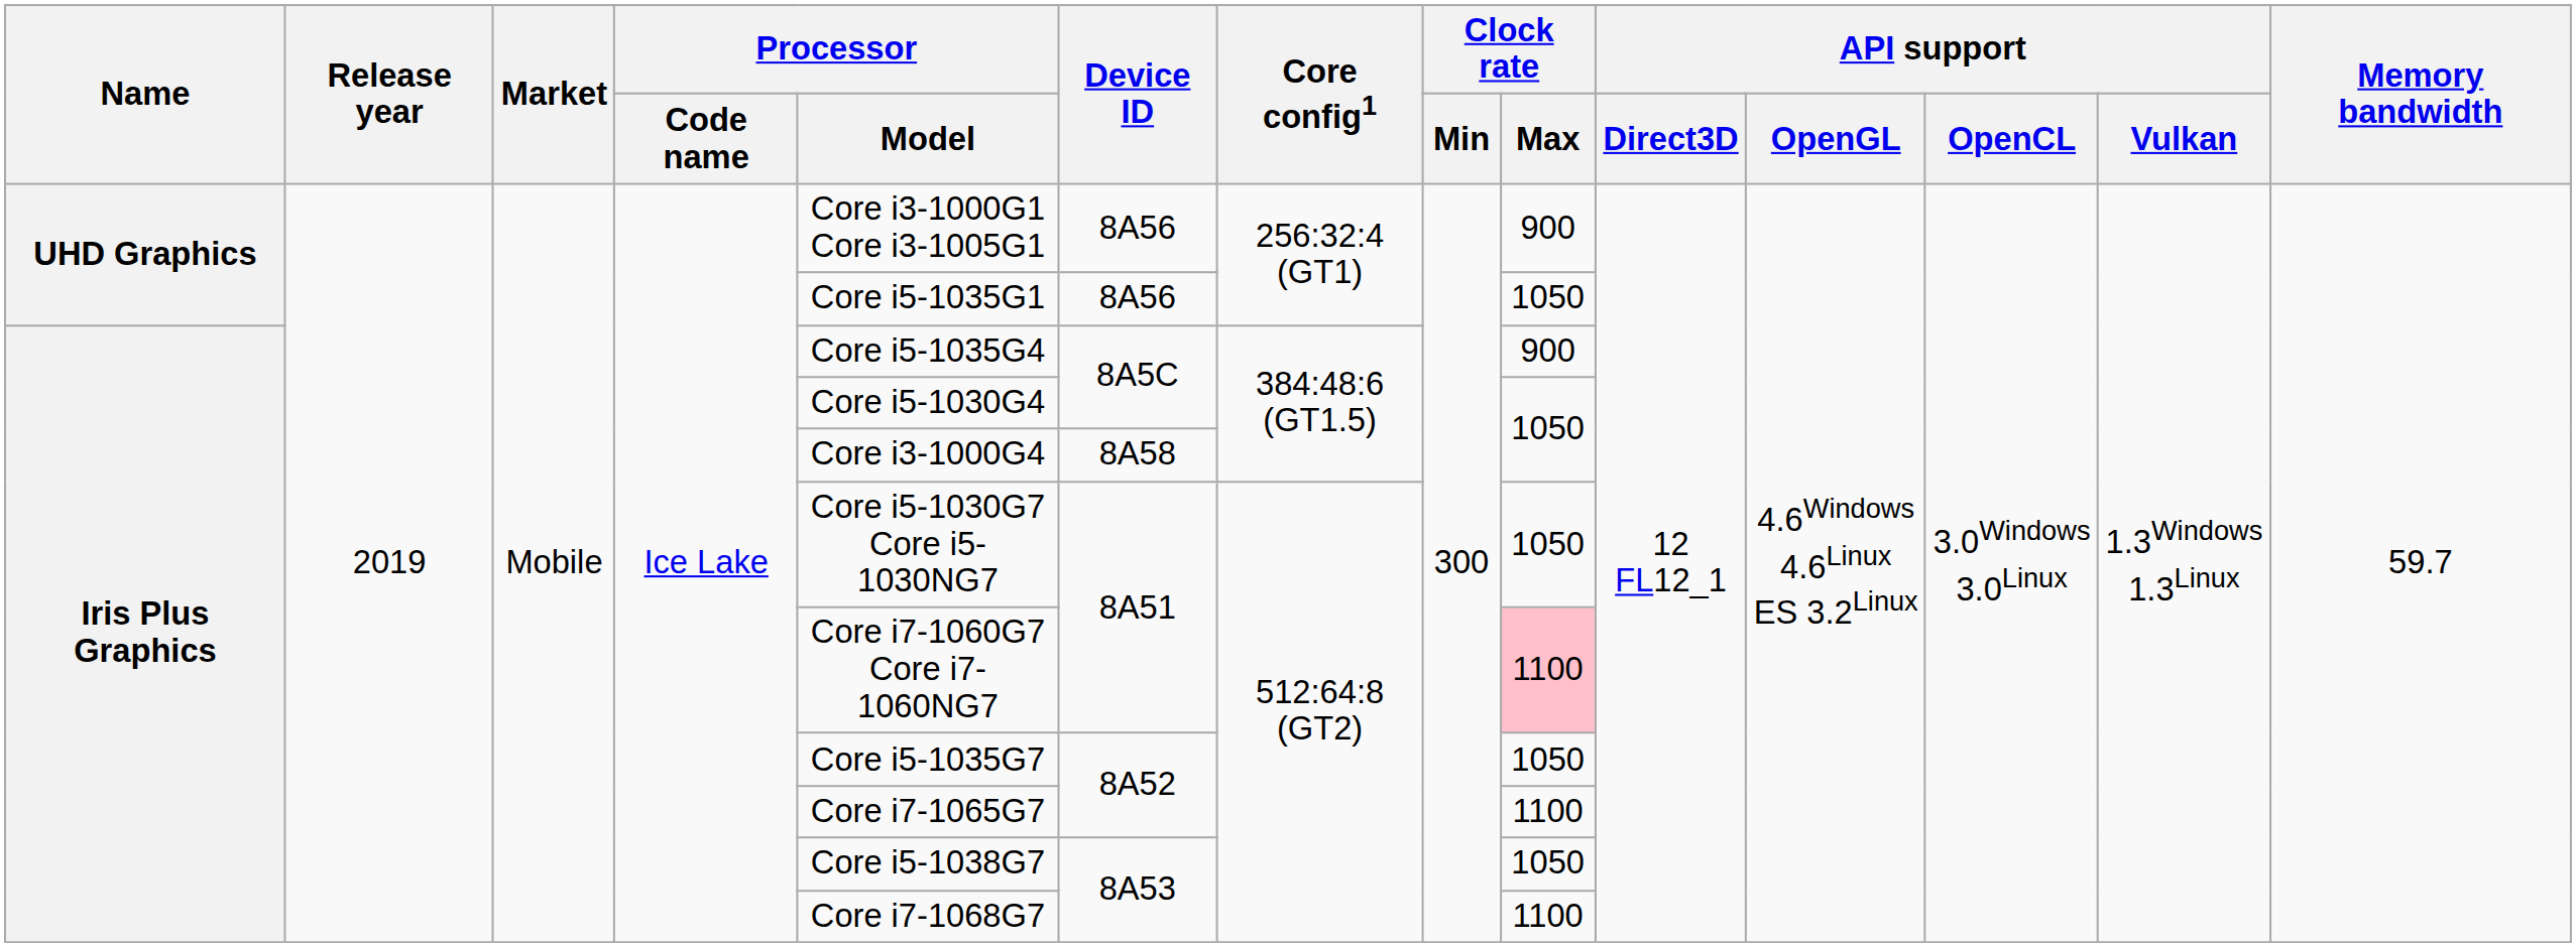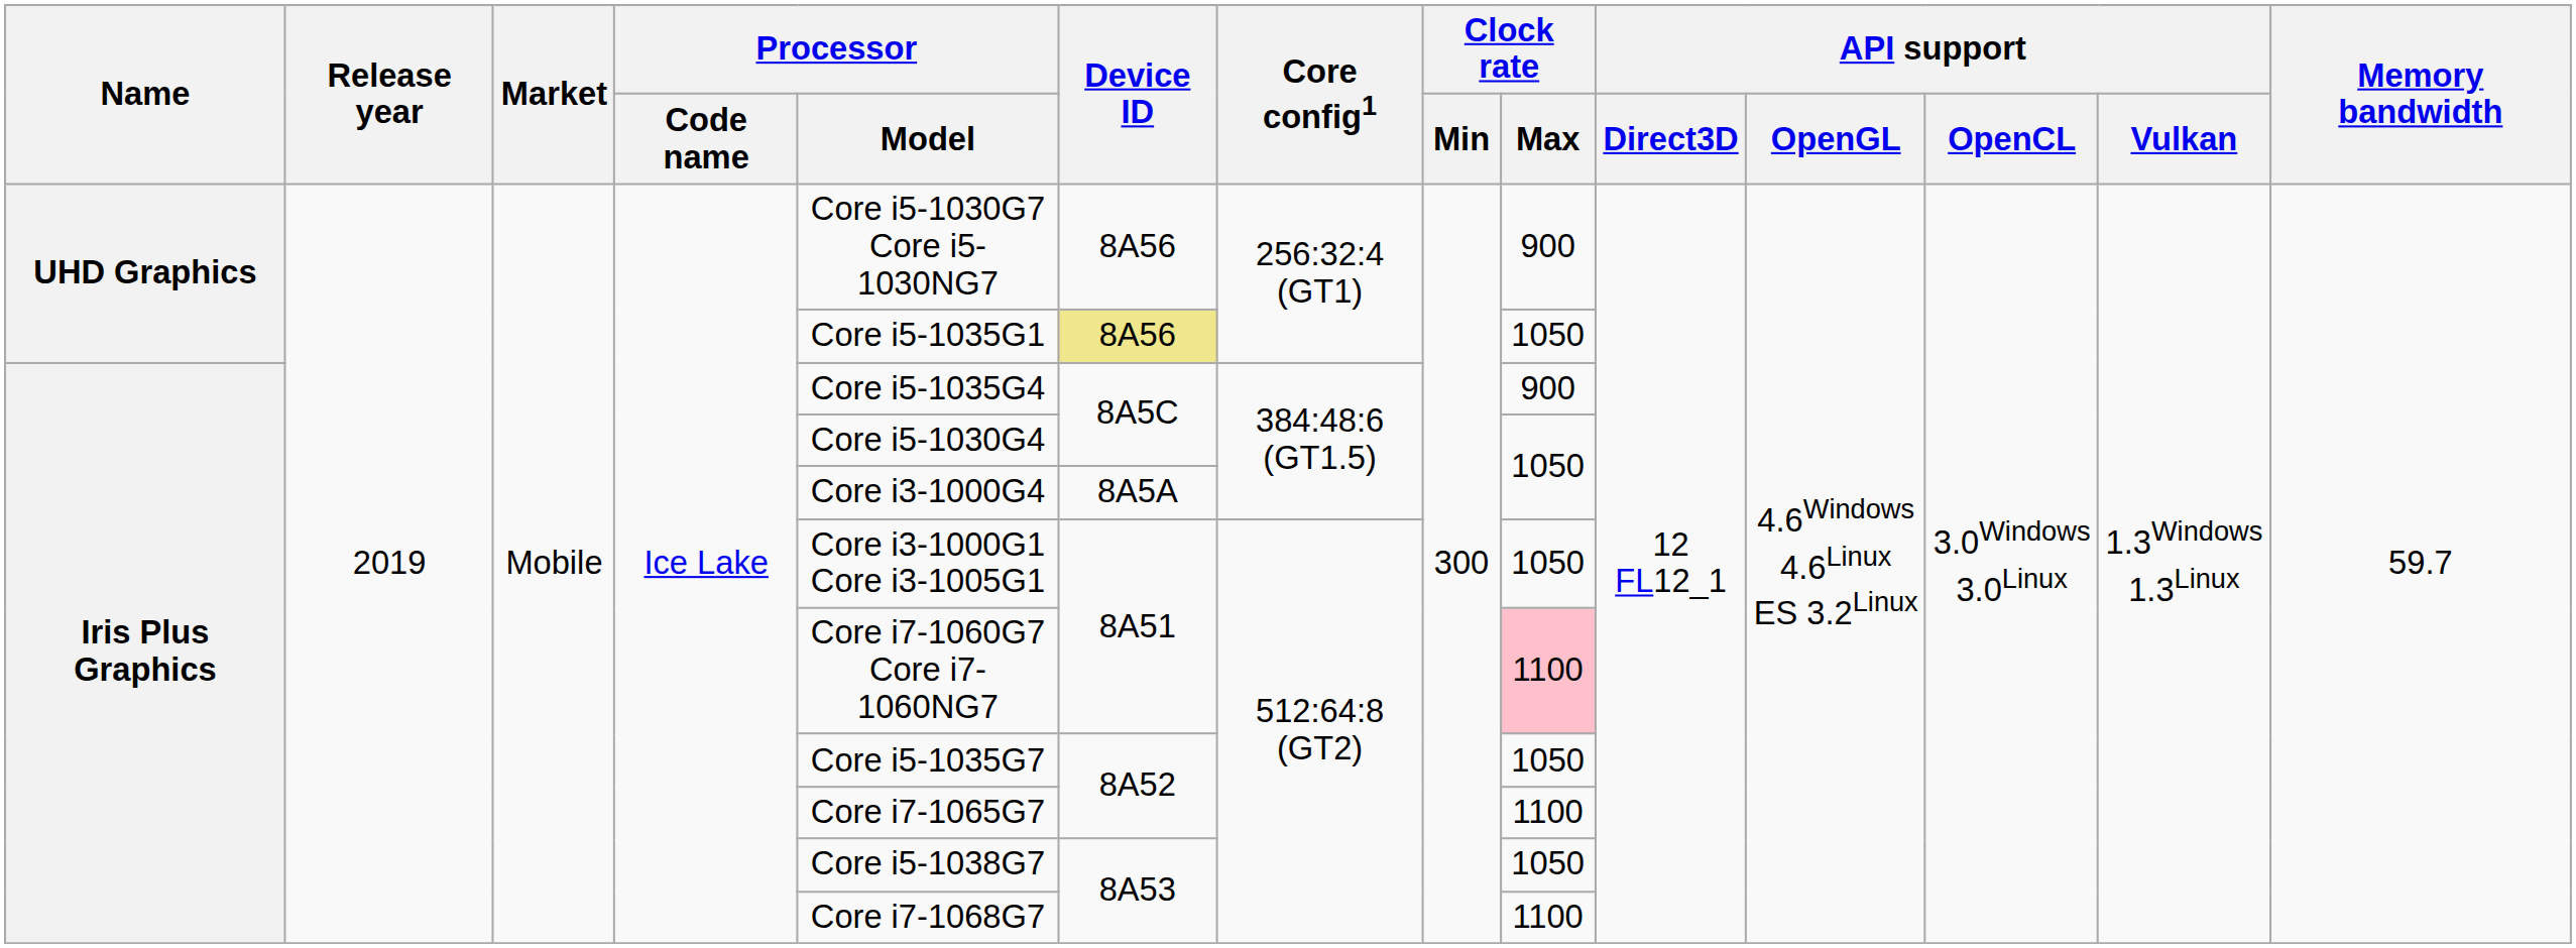row 3 | Processor / Model: Core i3-1000G1 Core i3-1005G1 -> Core i5-1030G7 Core i5-1030NG7
row 4 | Device ID: no background -> khaki background
row 7 | Device ID: 8A58 -> 8A5A
row 8 | Processor / Model: Core i5-1030G7 Core i5-1030NG7 -> Core i3-1000G1 Core i3-1005G1
